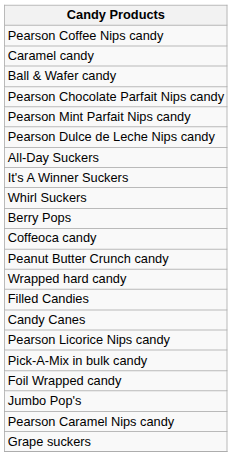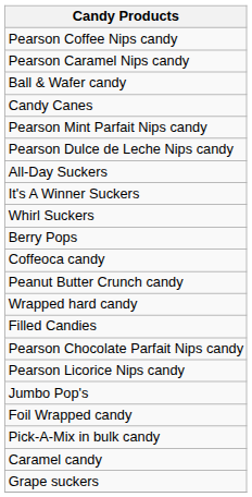row 3 | column 1: Caramel candy -> Pearson Caramel Nips candy
row 5 | column 1: Pearson Chocolate Parfait Nips candy -> Candy Canes
row 16 | column 1: Candy Canes -> Pearson Chocolate Parfait Nips candy
row 18 | column 1: Pick-A-Mix in bulk candy -> Jumbo Pop's
row 20 | column 1: Jumbo Pop's -> Pick-A-Mix in bulk candy
row 21 | column 1: Pearson Caramel Nips candy -> Caramel candy
